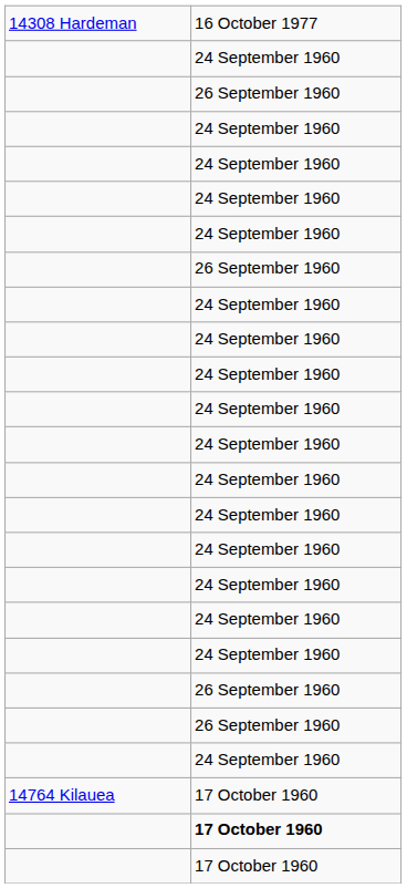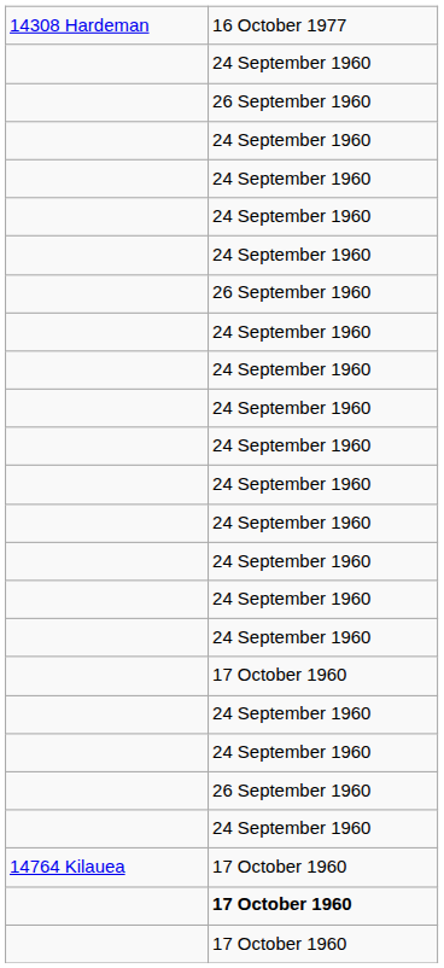row 18 | column 2: 24 September 1960 -> 17 October 1960
row 20 | column 2: 26 September 1960 -> 24 September 1960
